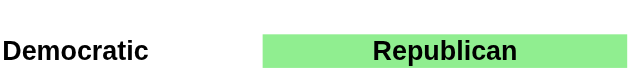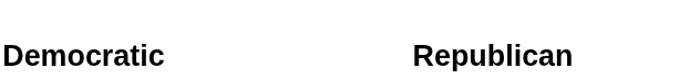Democratic | column 2: lightgreen background -> no background
